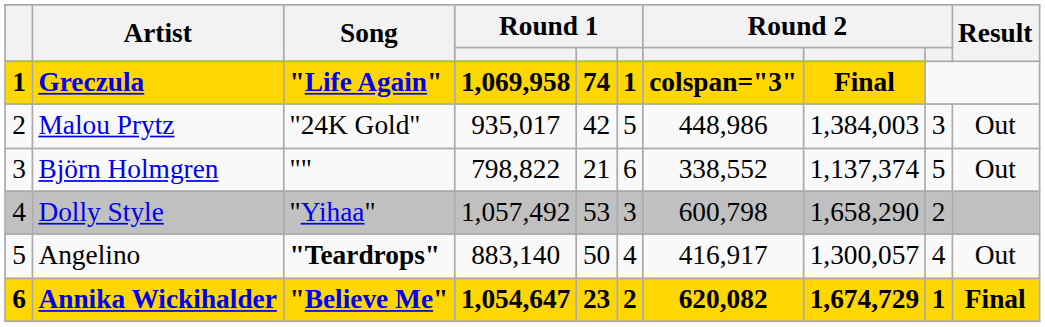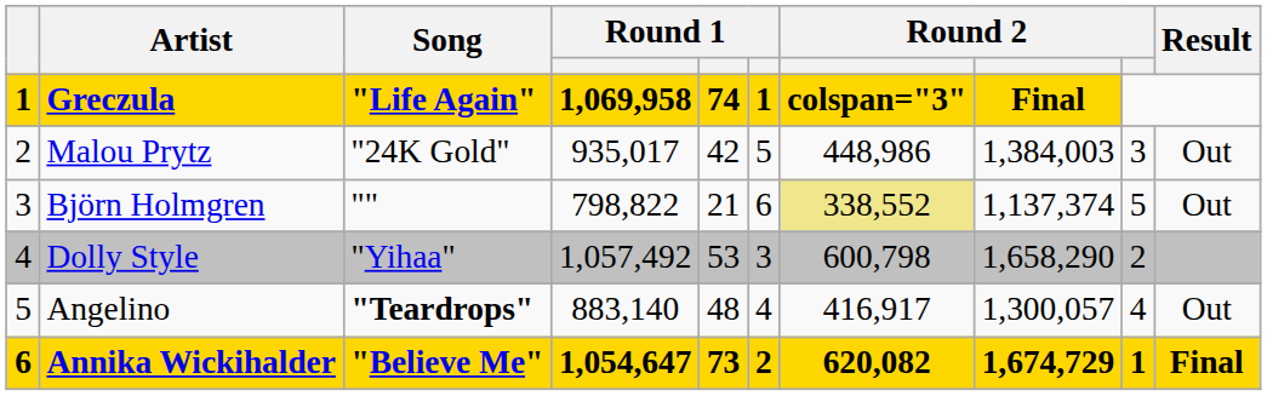Björn Holmgren | column 7: no background -> khaki background
Angelino | column 5: 50 -> 48
Annika Wickihalder | column 5: 23 -> 73
